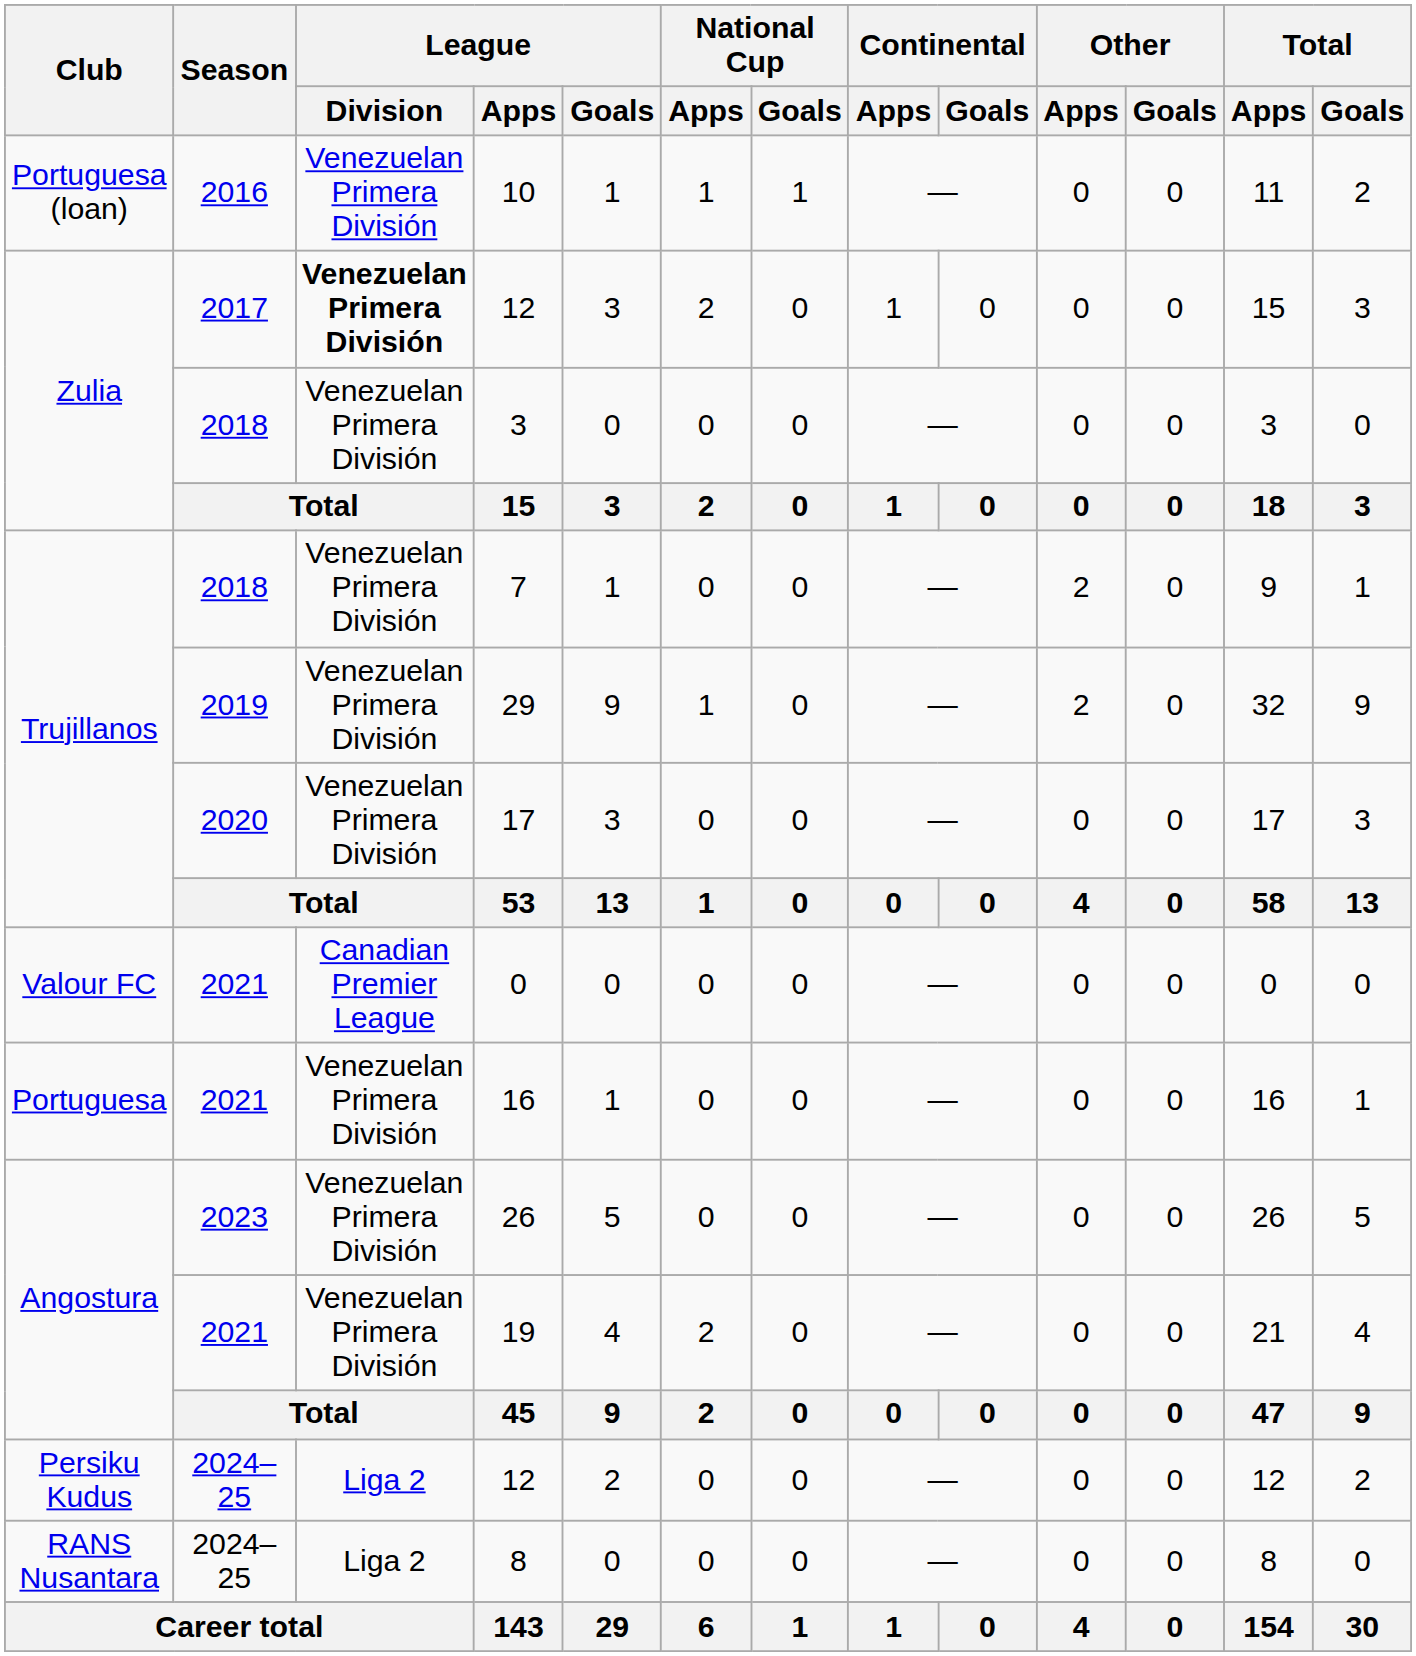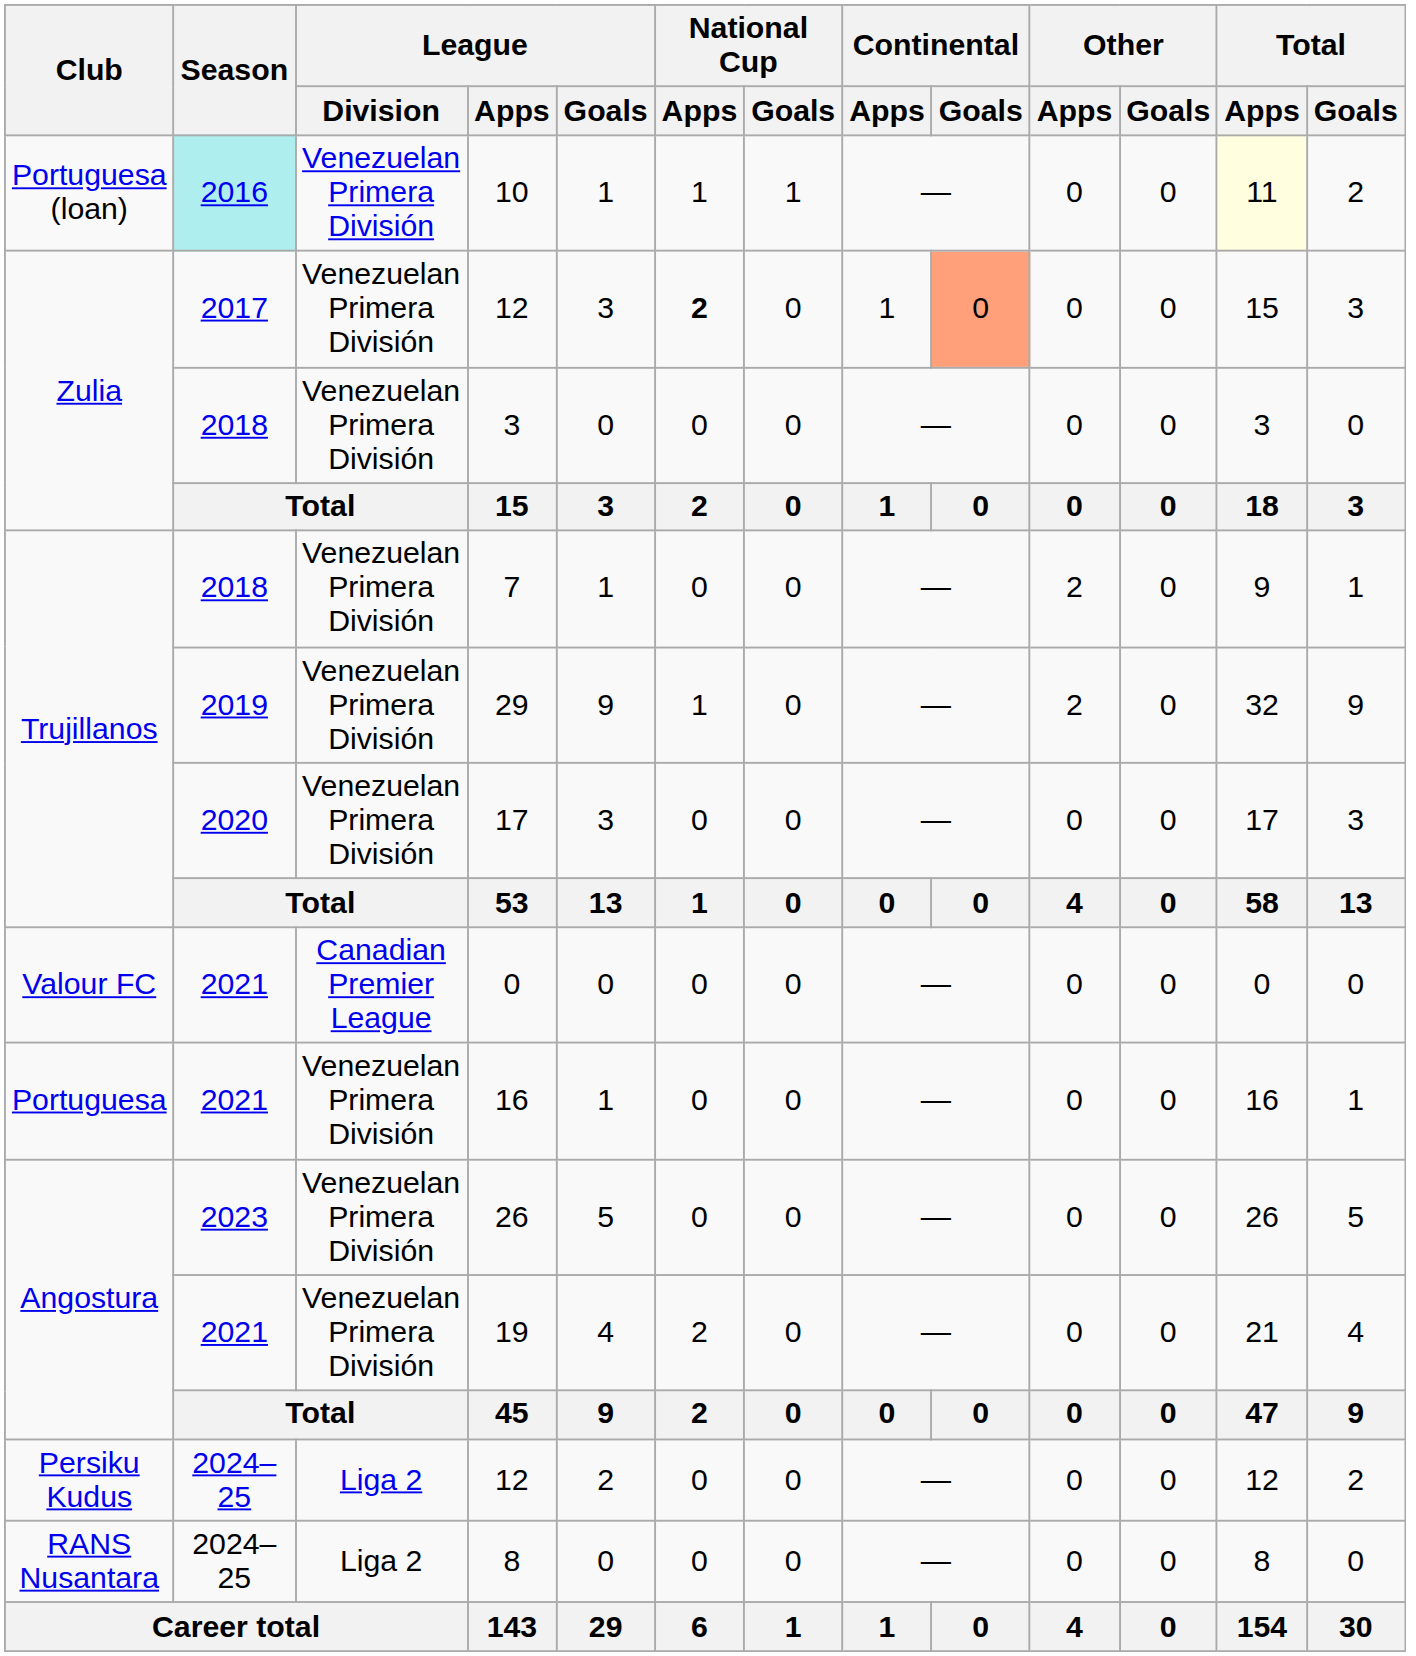10 | Season: no background -> paleturquoise background
10 | Total / Apps: no background -> lightyellow background
Zulia / 12 | League / Division: bold -> normal
Zulia / 12 | National Cup / Apps: normal -> bold
Zulia / 12 | Continental / Goals: no background -> lightsalmon background
